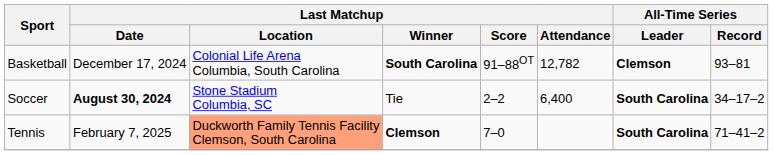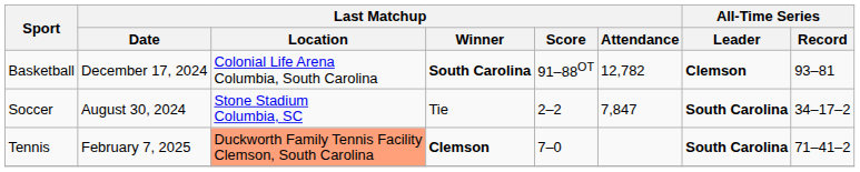Soccer | Last Matchup / Date: bold -> normal
Soccer | Last Matchup / Attendance: 6,400 -> 7,847
